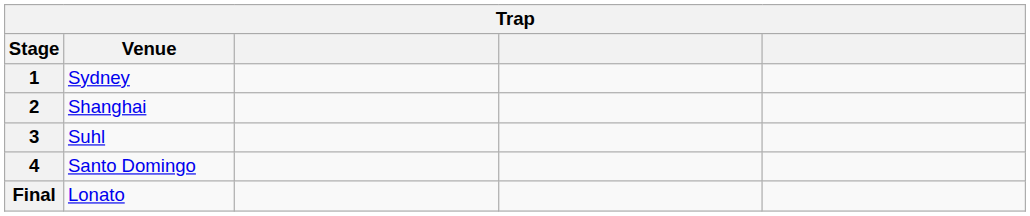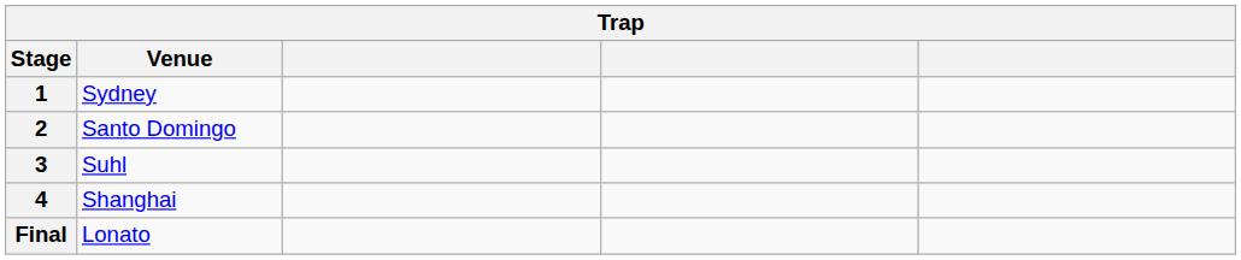2 | Venue: Shanghai -> Santo Domingo
4 | Venue: Santo Domingo -> Shanghai
